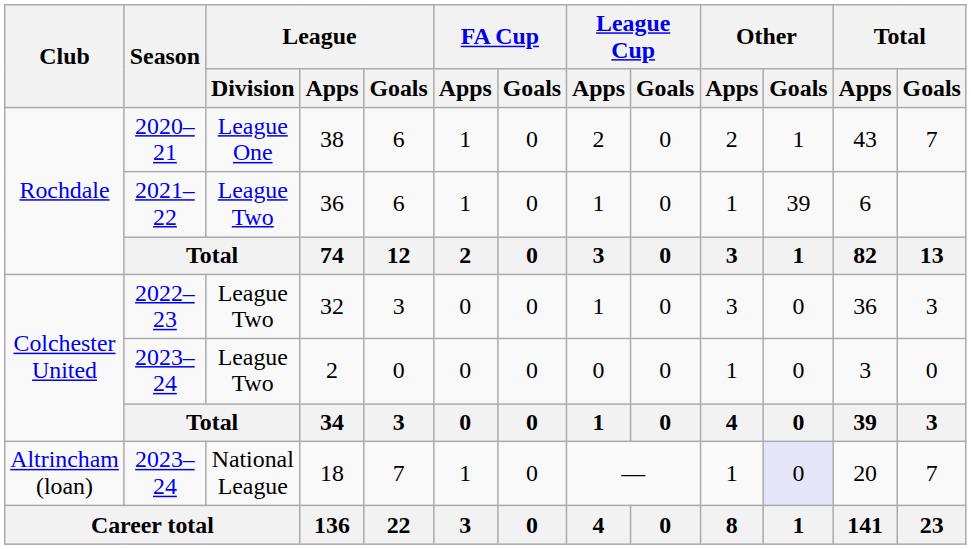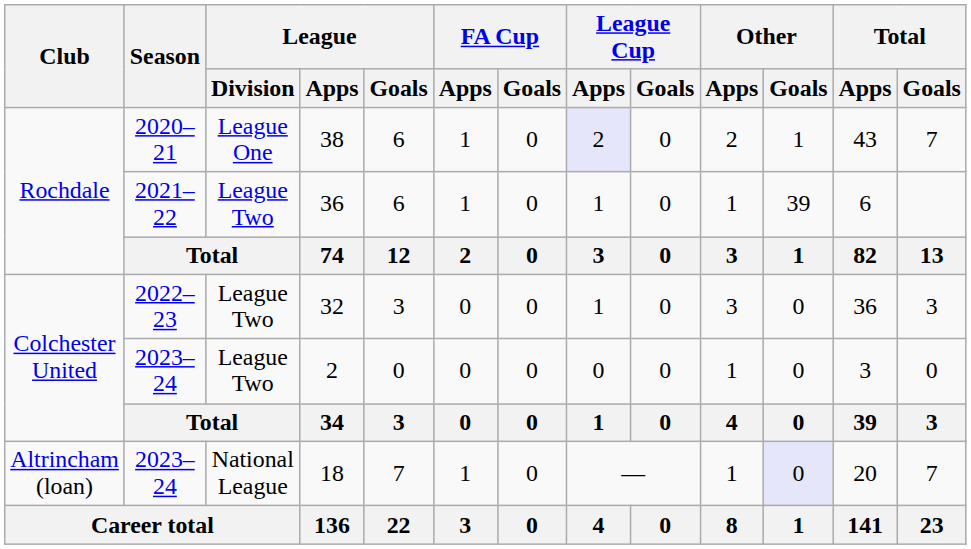38 | League Cup / Apps: no background -> lavender background
